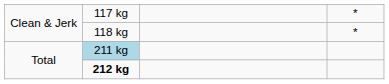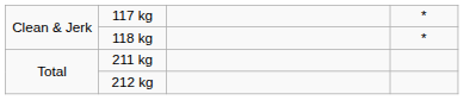211 kg | column 2: lightblue background -> no background
212 kg | column 2: bold -> normal
